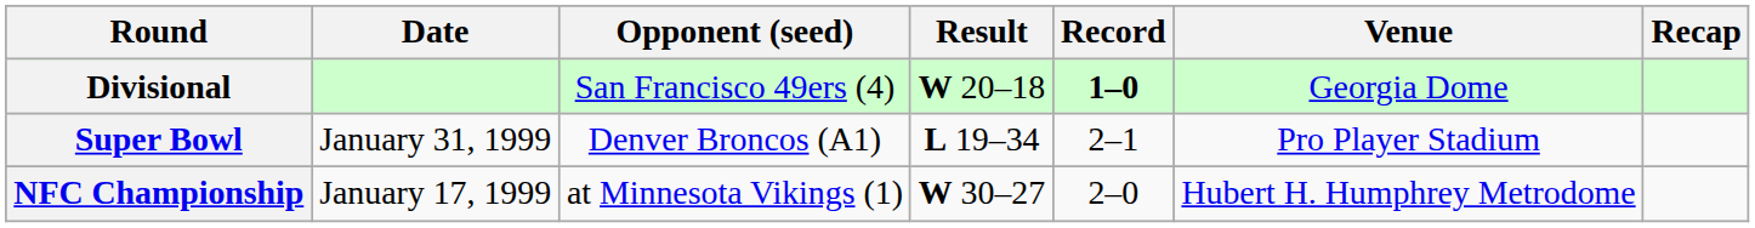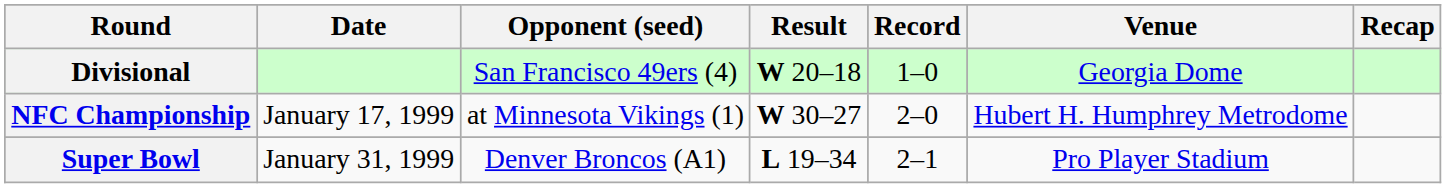Divisional | Record: bold -> normal
rows swapped: NFC Championship <-> Super Bowl
